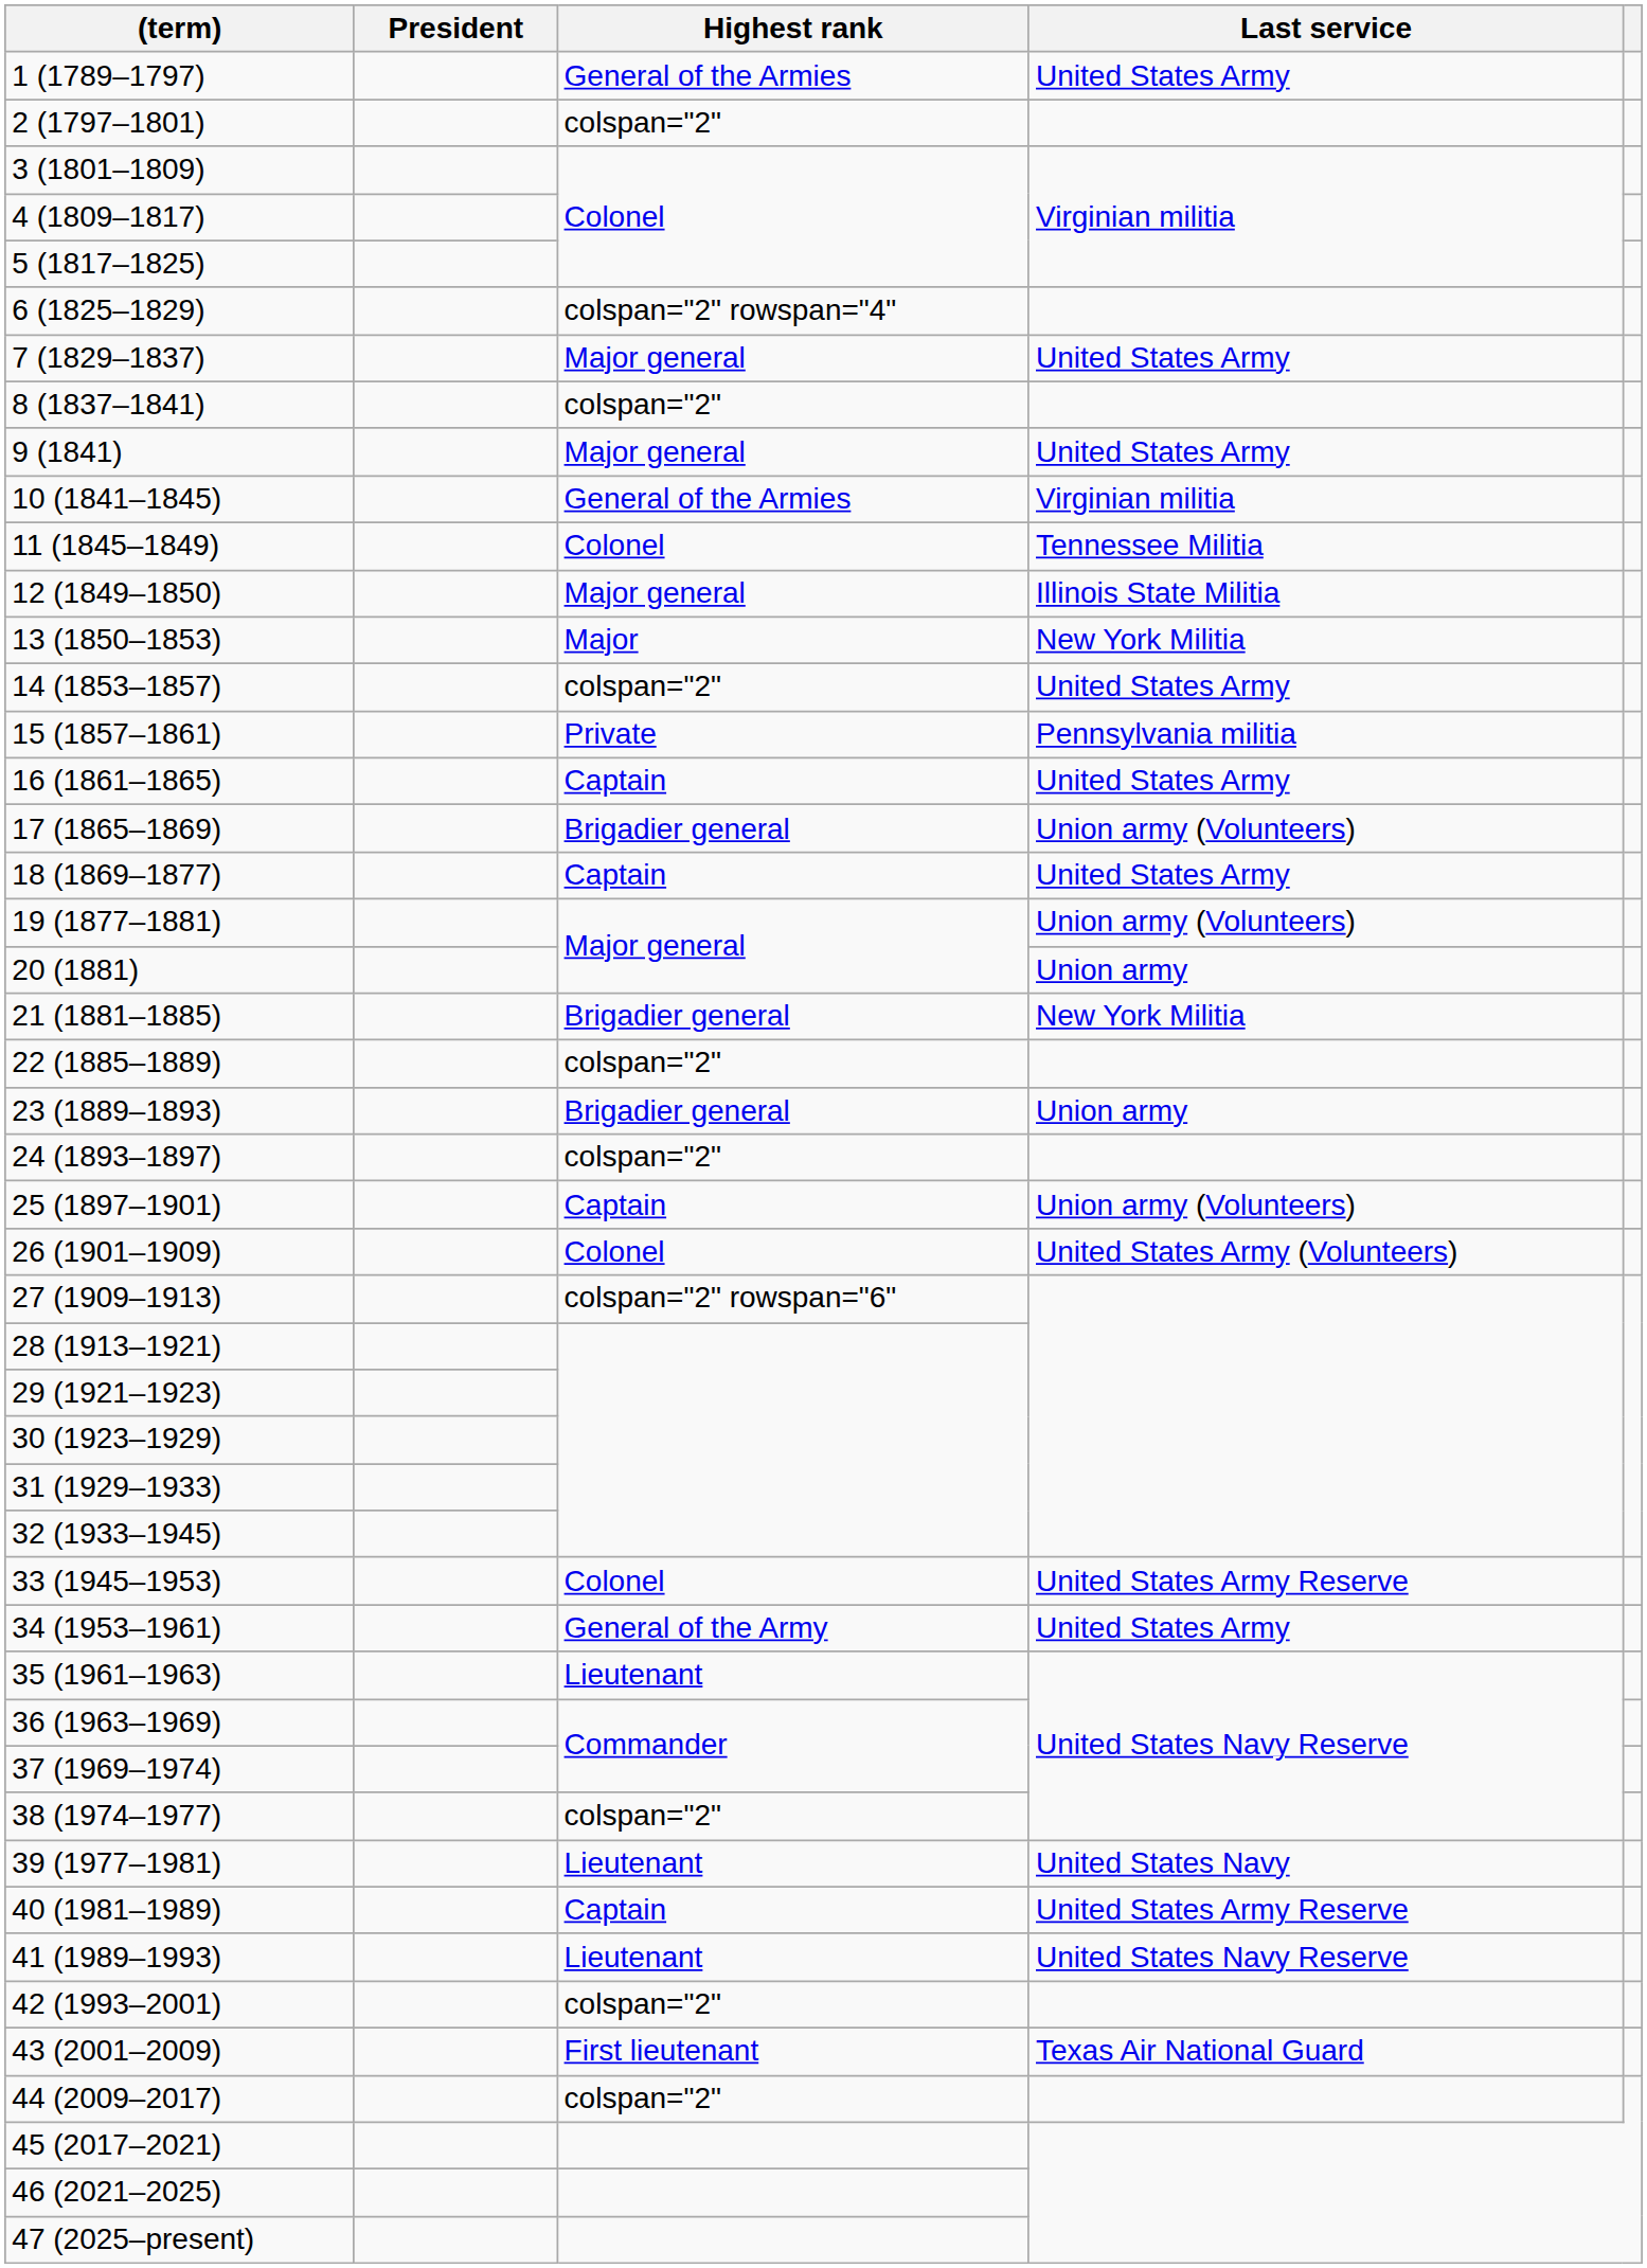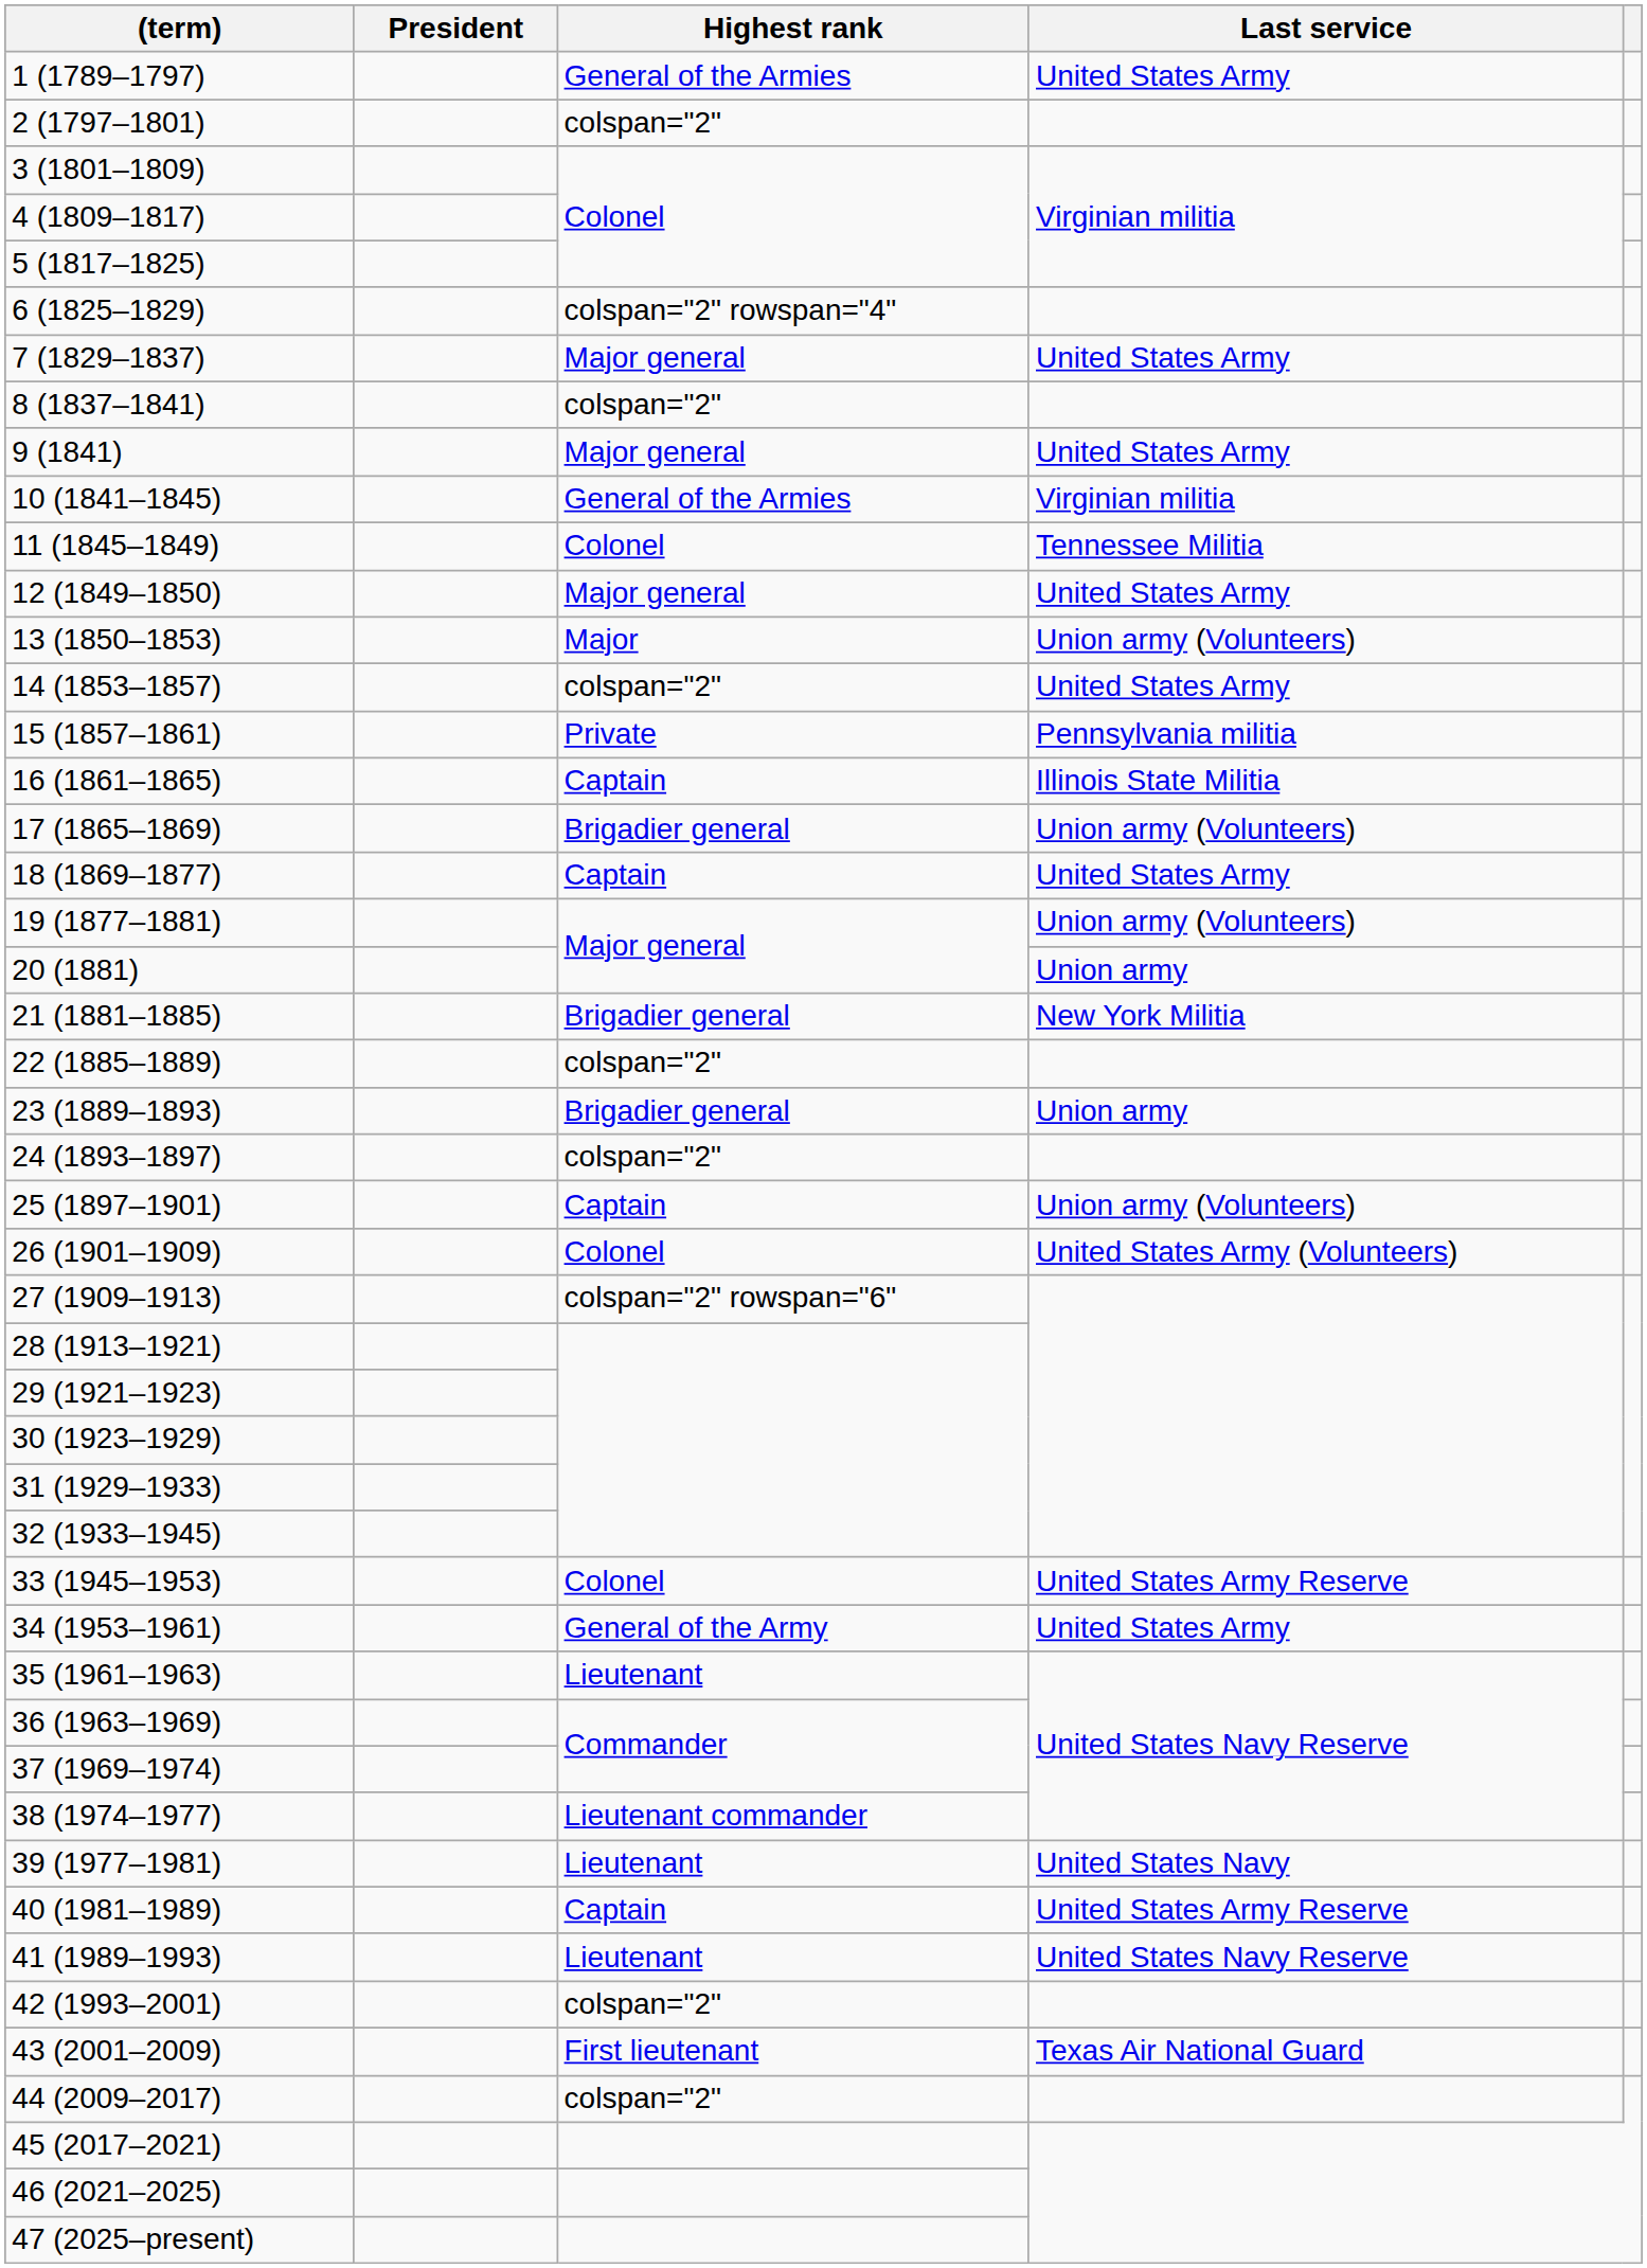12 (1849–1850) | Last service: Illinois State Militia -> United States Army
13 (1850–1853) | Last service: New York Militia -> Union army (Volunteers)
16 (1861–1865) | Last service: United States Army -> Illinois State Militia
38 (1974–1977) | Highest rank: colspan="2" -> Lieutenant commander
